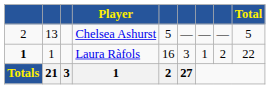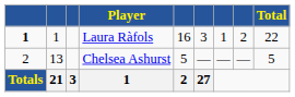rows swapped: Laura Ràfols <-> Chelsea Ashurst
